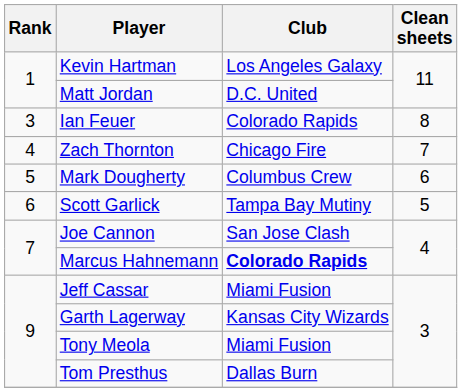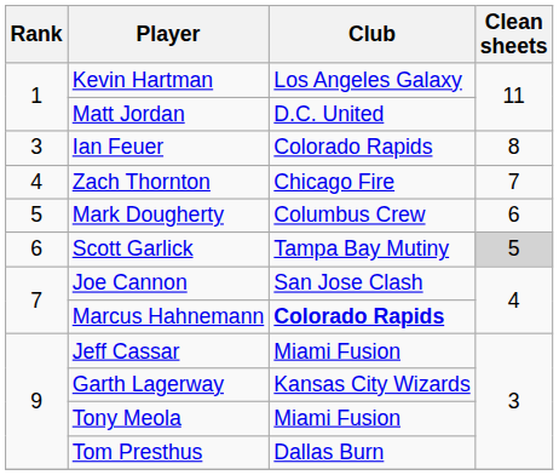Scott Garlick | Clean sheets: no background -> lightgrey background
